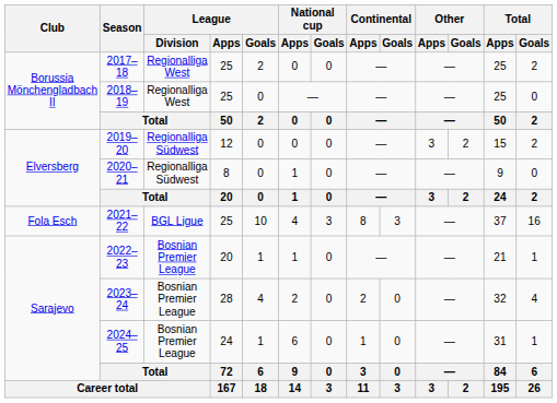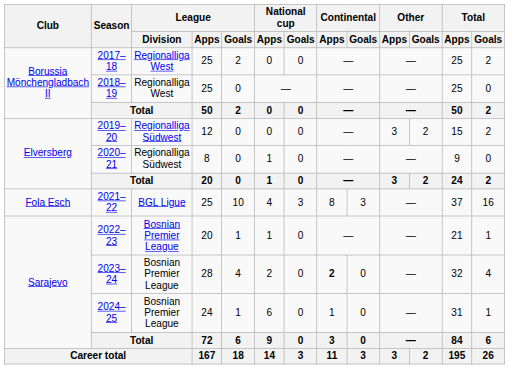2023–24 | Continental / Apps: normal -> bold
